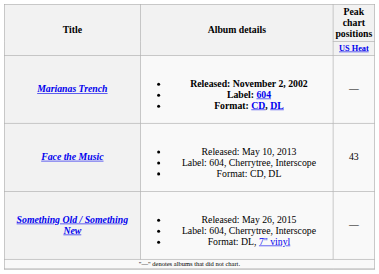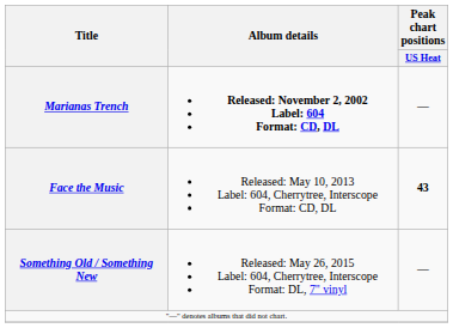Face the Music | Peak chart positions / US Heat: normal -> bold
